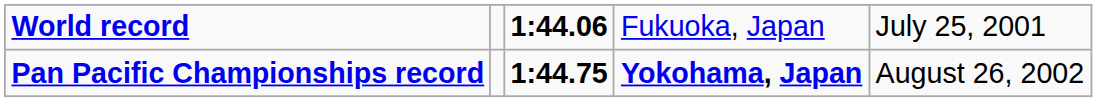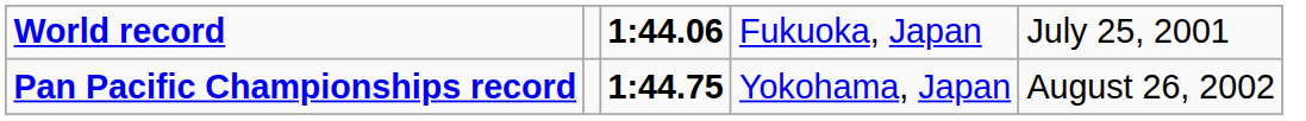Pan Pacific Championships record | column 4: bold -> normal
